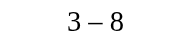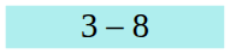row 1 | column 1: no background -> paleturquoise background
